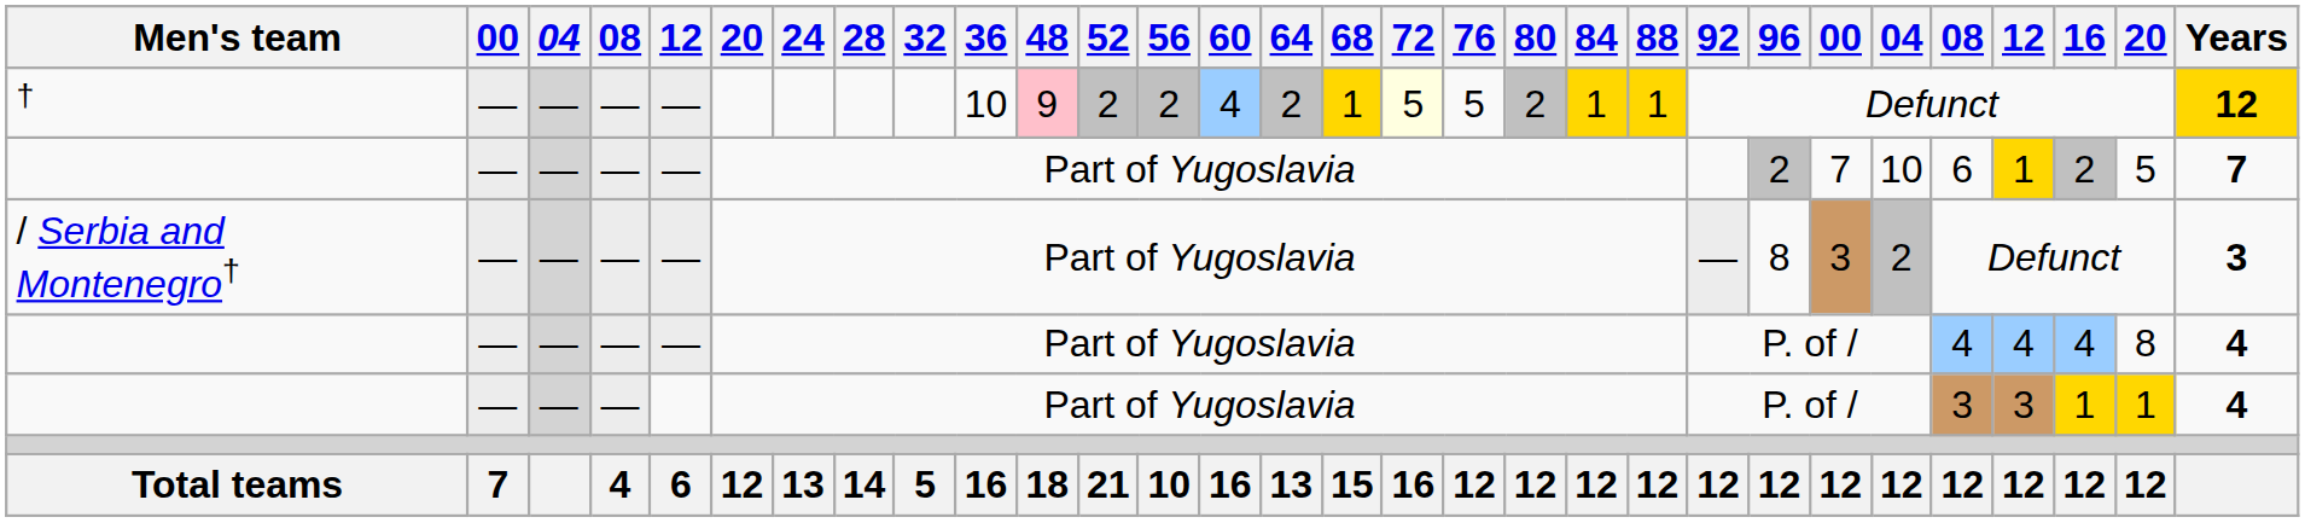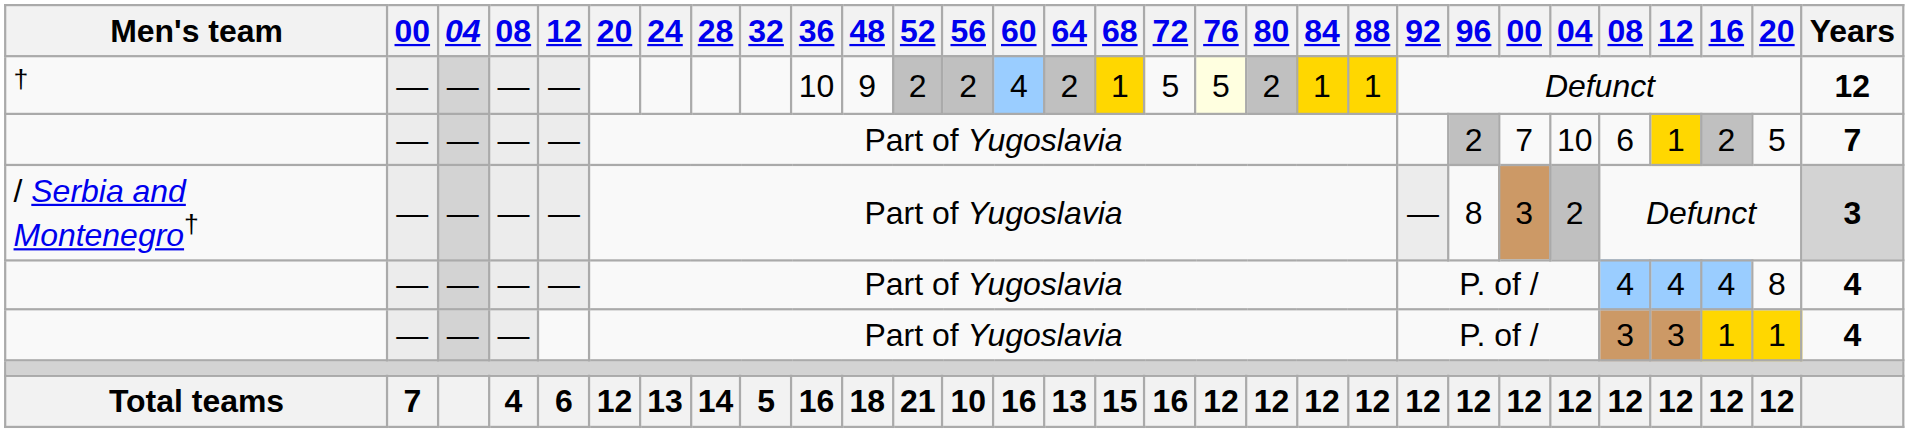† | 48: pink background -> no background
† | 72: lightyellow background -> no background
† | 76: no background -> lightyellow background
† | Years: gold background -> no background
/ Serbia and Montenegro† | Years: no background -> lightgrey background
